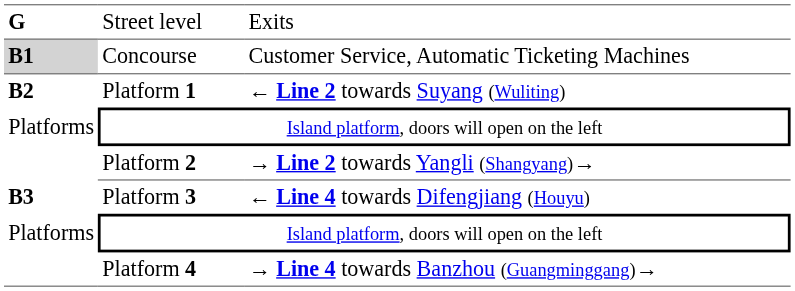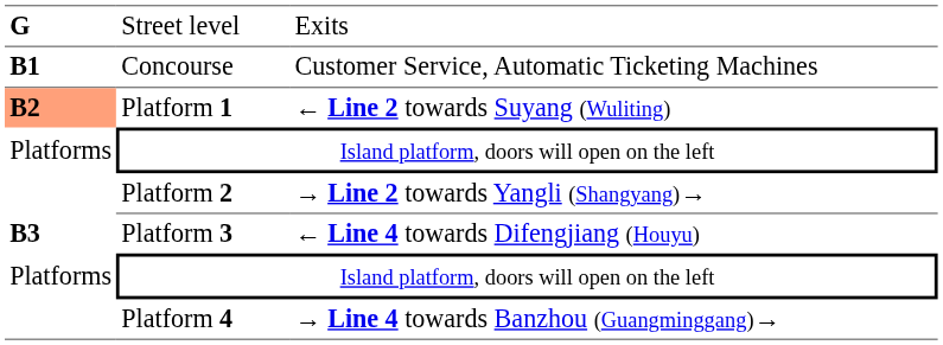Concourse | column 1: lightgrey background -> no background
Platform 1 | column 1: no background -> lightsalmon background
